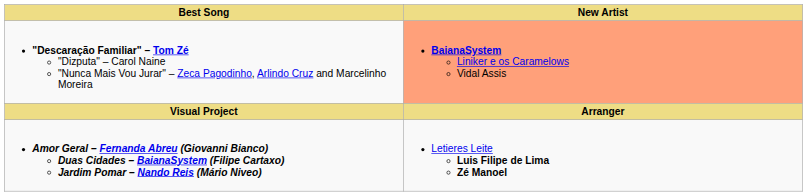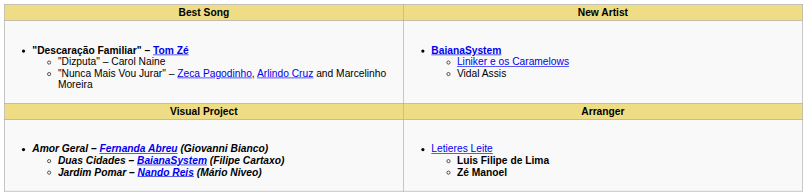row 2 | New Artist: lightsalmon background -> no background
